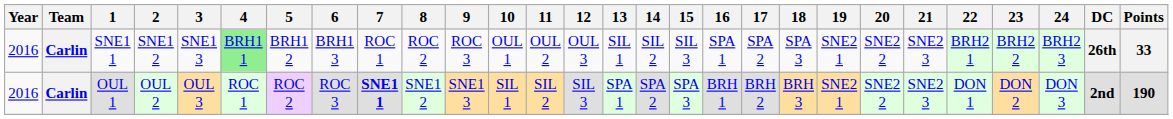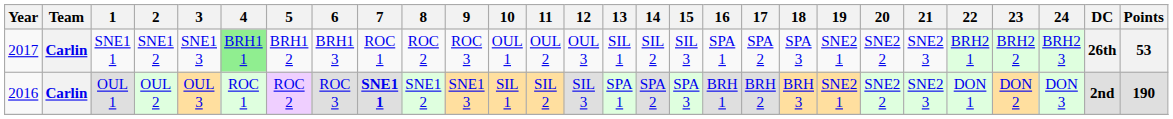row 2 | Year: 2016 -> 2017
row 2 | Points: 33 -> 53
